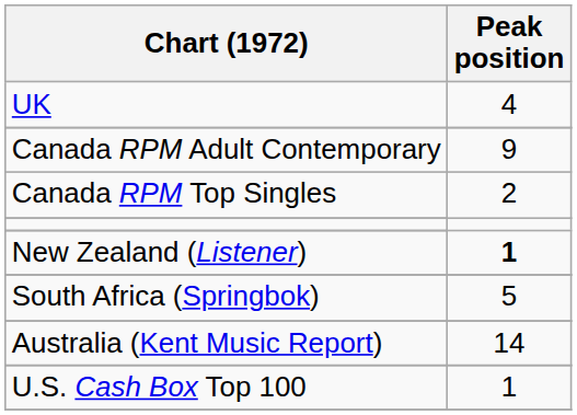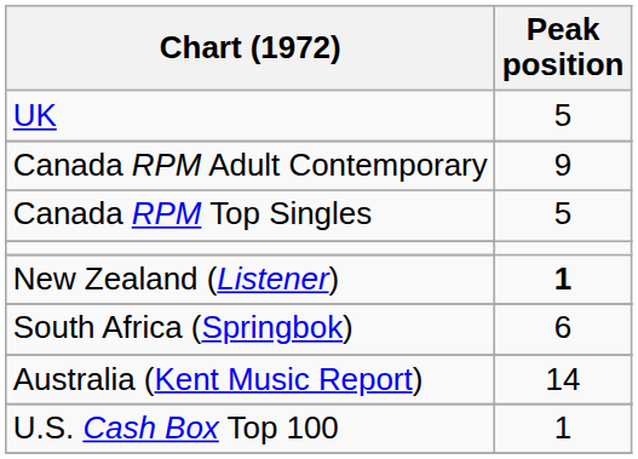row 2 | Peak position: 4 -> 5
row 4 | Peak position: 2 -> 5
row 7 | Peak position: 5 -> 6
